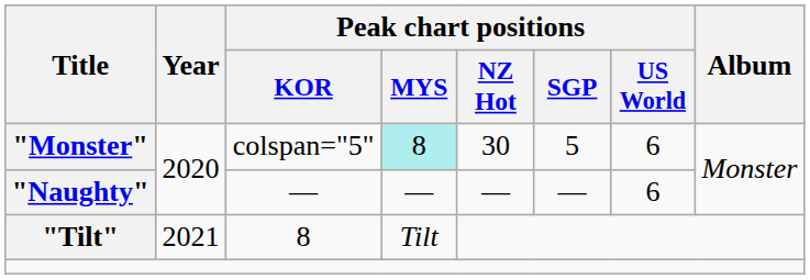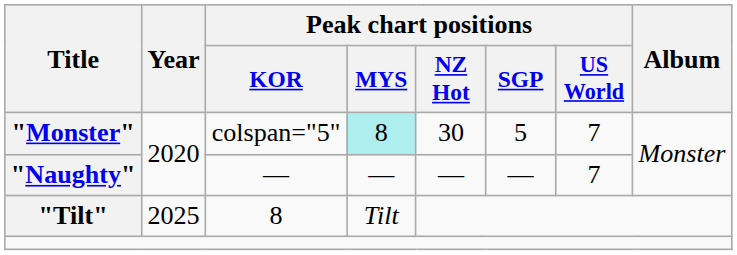"Monster" | Peak chart positions / US World: 6 -> 7
"Naughty" | Peak chart positions / US World: 6 -> 7
"Tilt" | Year: 2021 -> 2025
